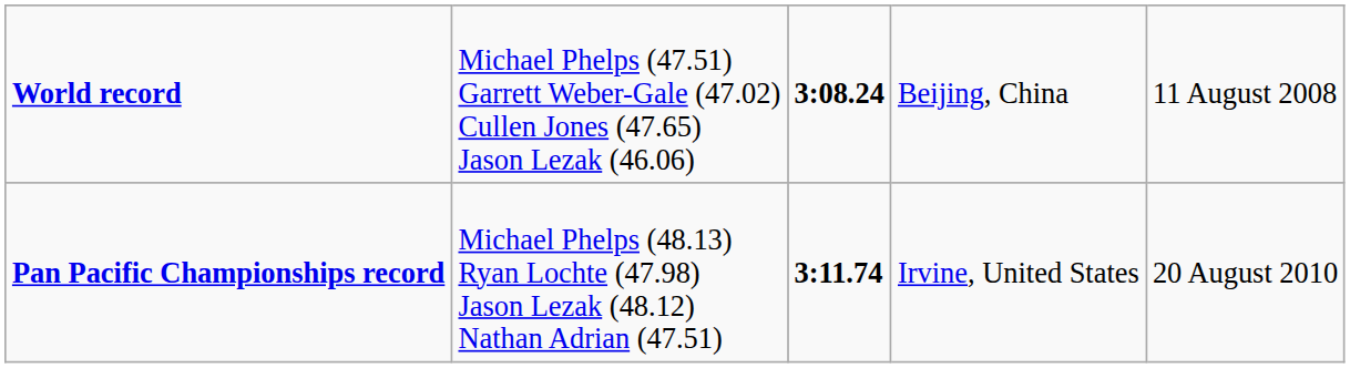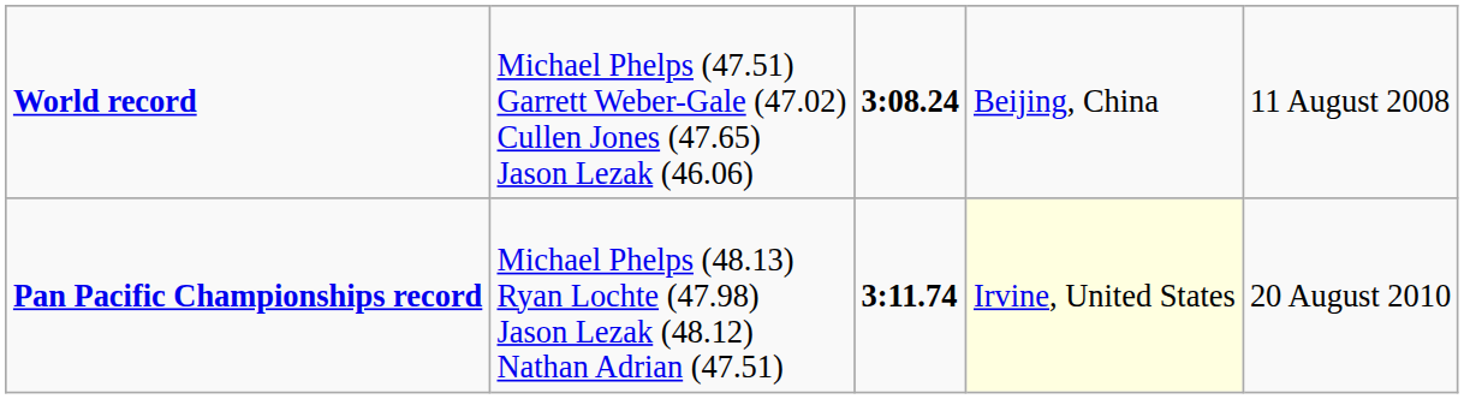Pan Pacific Championships record | column 4: no background -> lightyellow background
